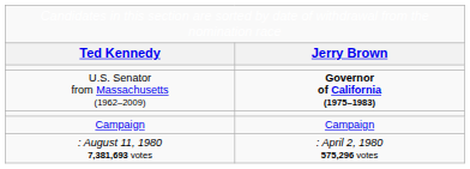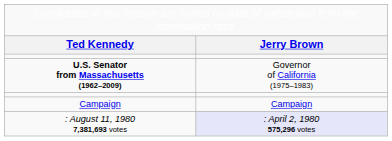U.S. Senator from Massachusetts (1962–2009) | column 1: normal -> bold
U.S. Senator from Massachusetts (1962–2009) | column 2: bold -> normal
: August 11, 1980 7,381,693 votes | column 2: no background -> lavender background
